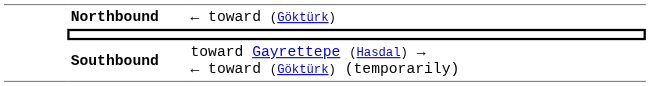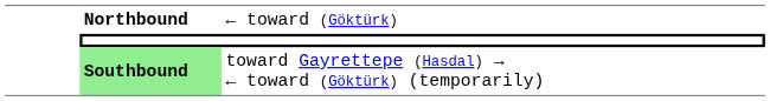Southbound | column 1: no background -> lightgreen background
